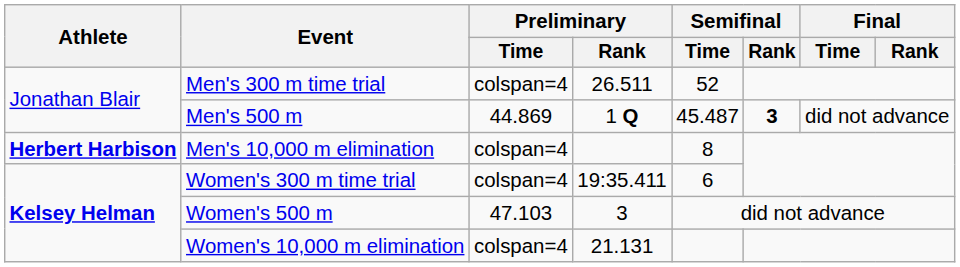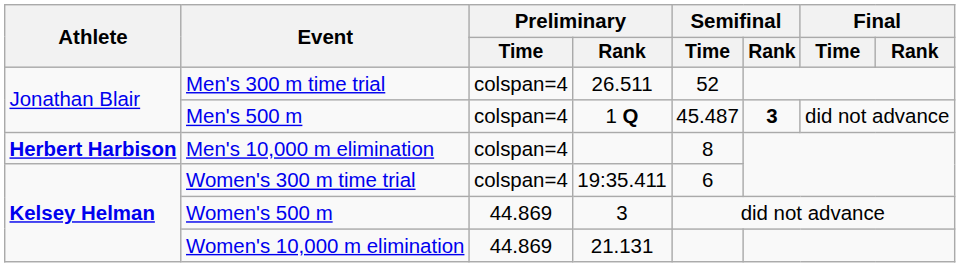Men's 500 m | Preliminary / Time: 44.869 -> colspan=4
Women's 500 m | Preliminary / Time: 47.103 -> 44.869
Women's 10,000 m elimination | Preliminary / Time: colspan=4 -> 44.869
